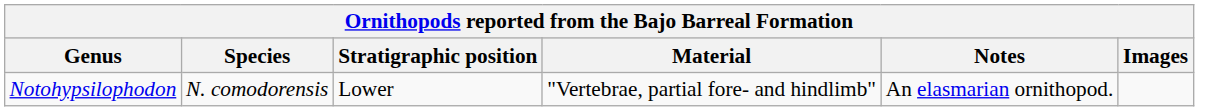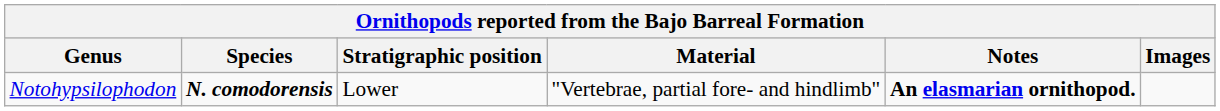Notohypsilophodon | Species: normal -> bold
Notohypsilophodon | Notes: normal -> bold
